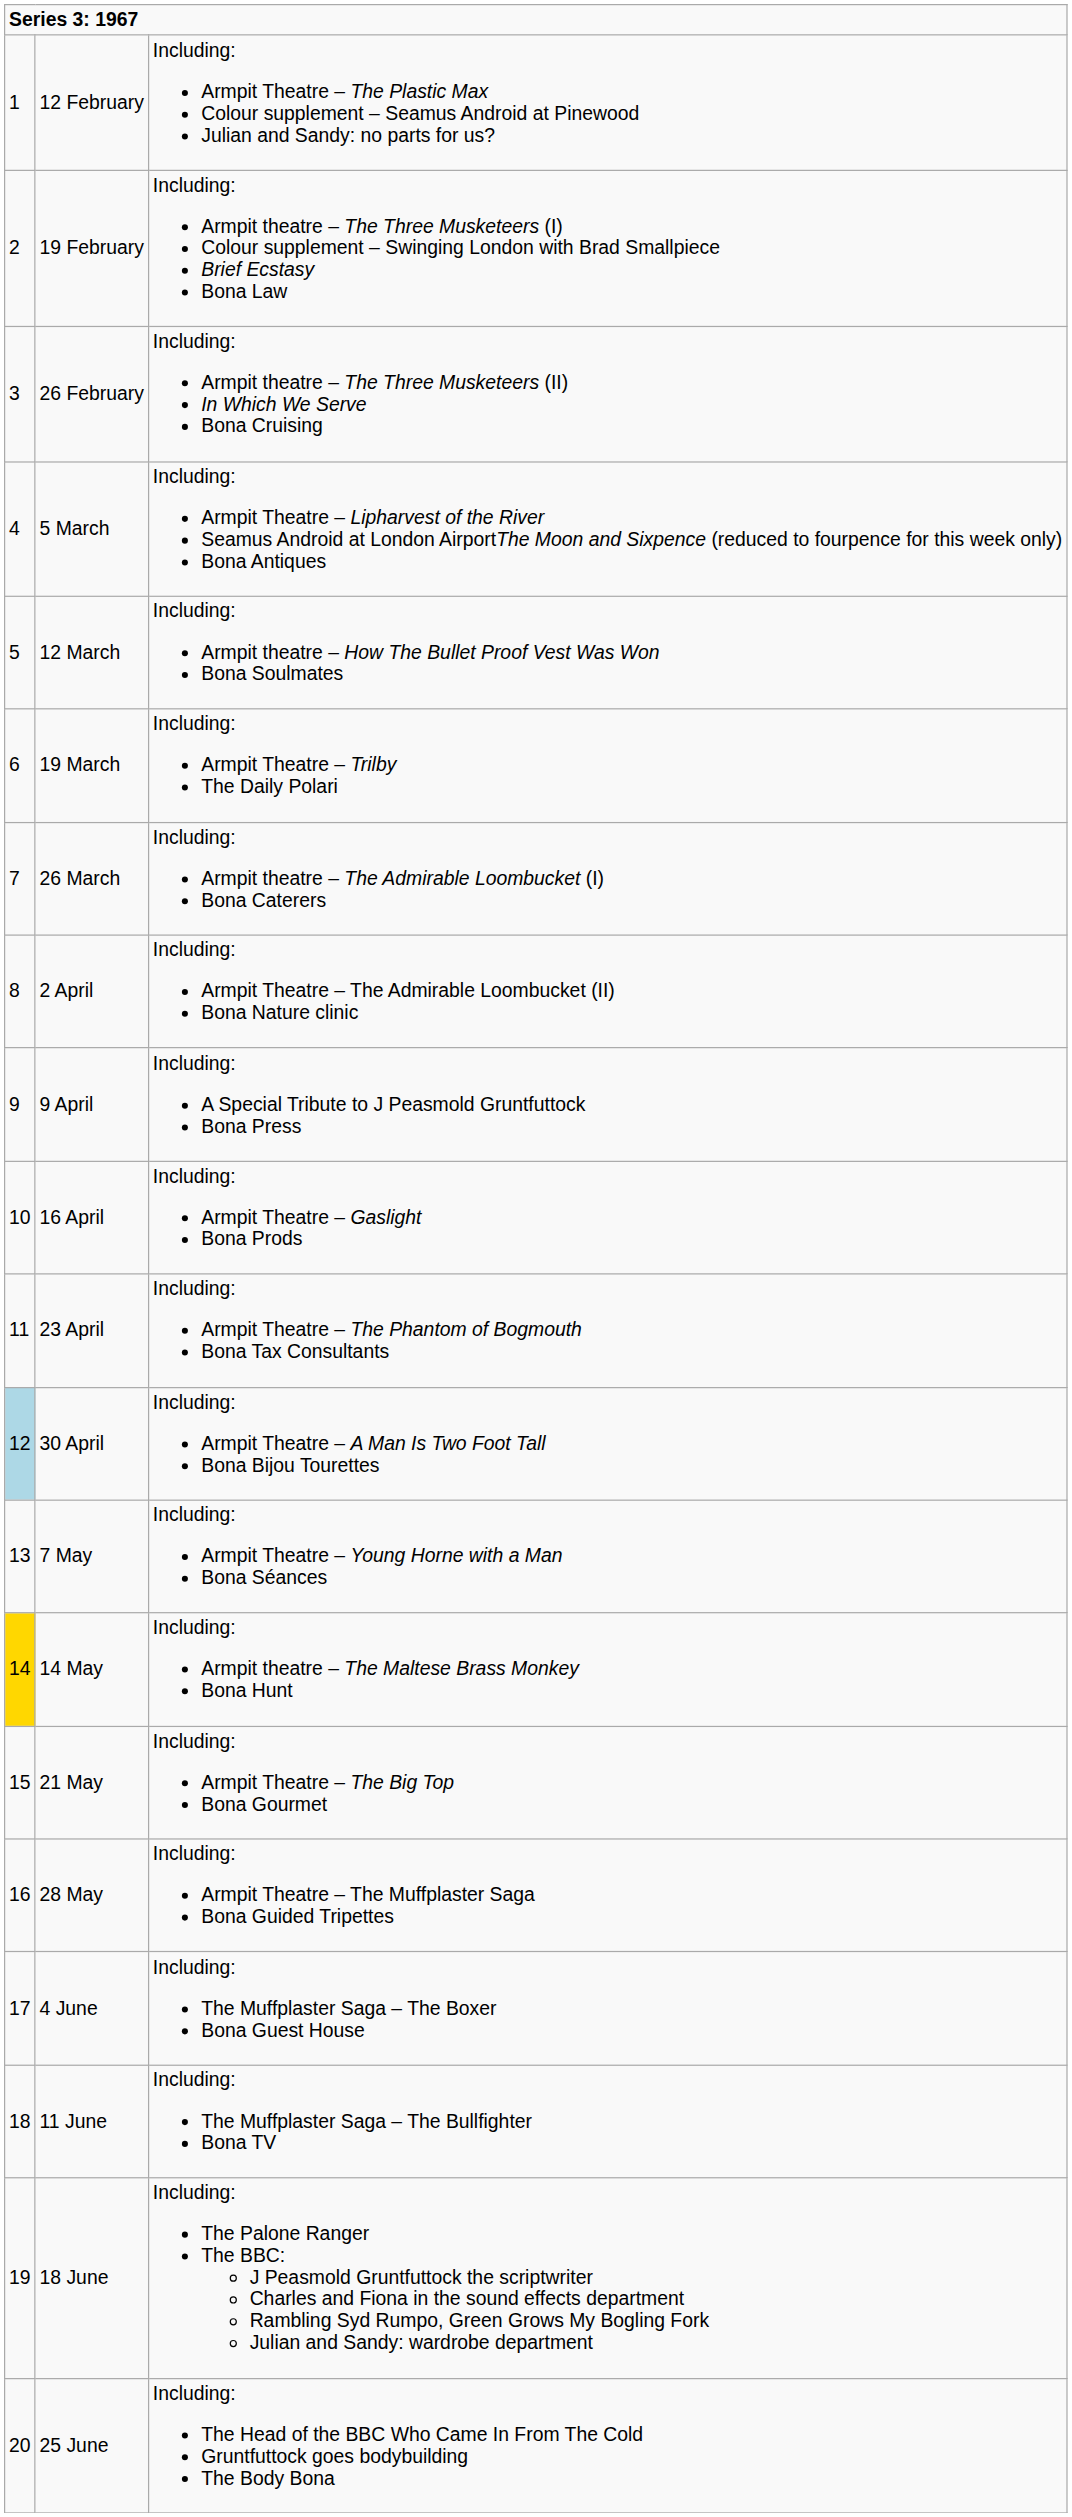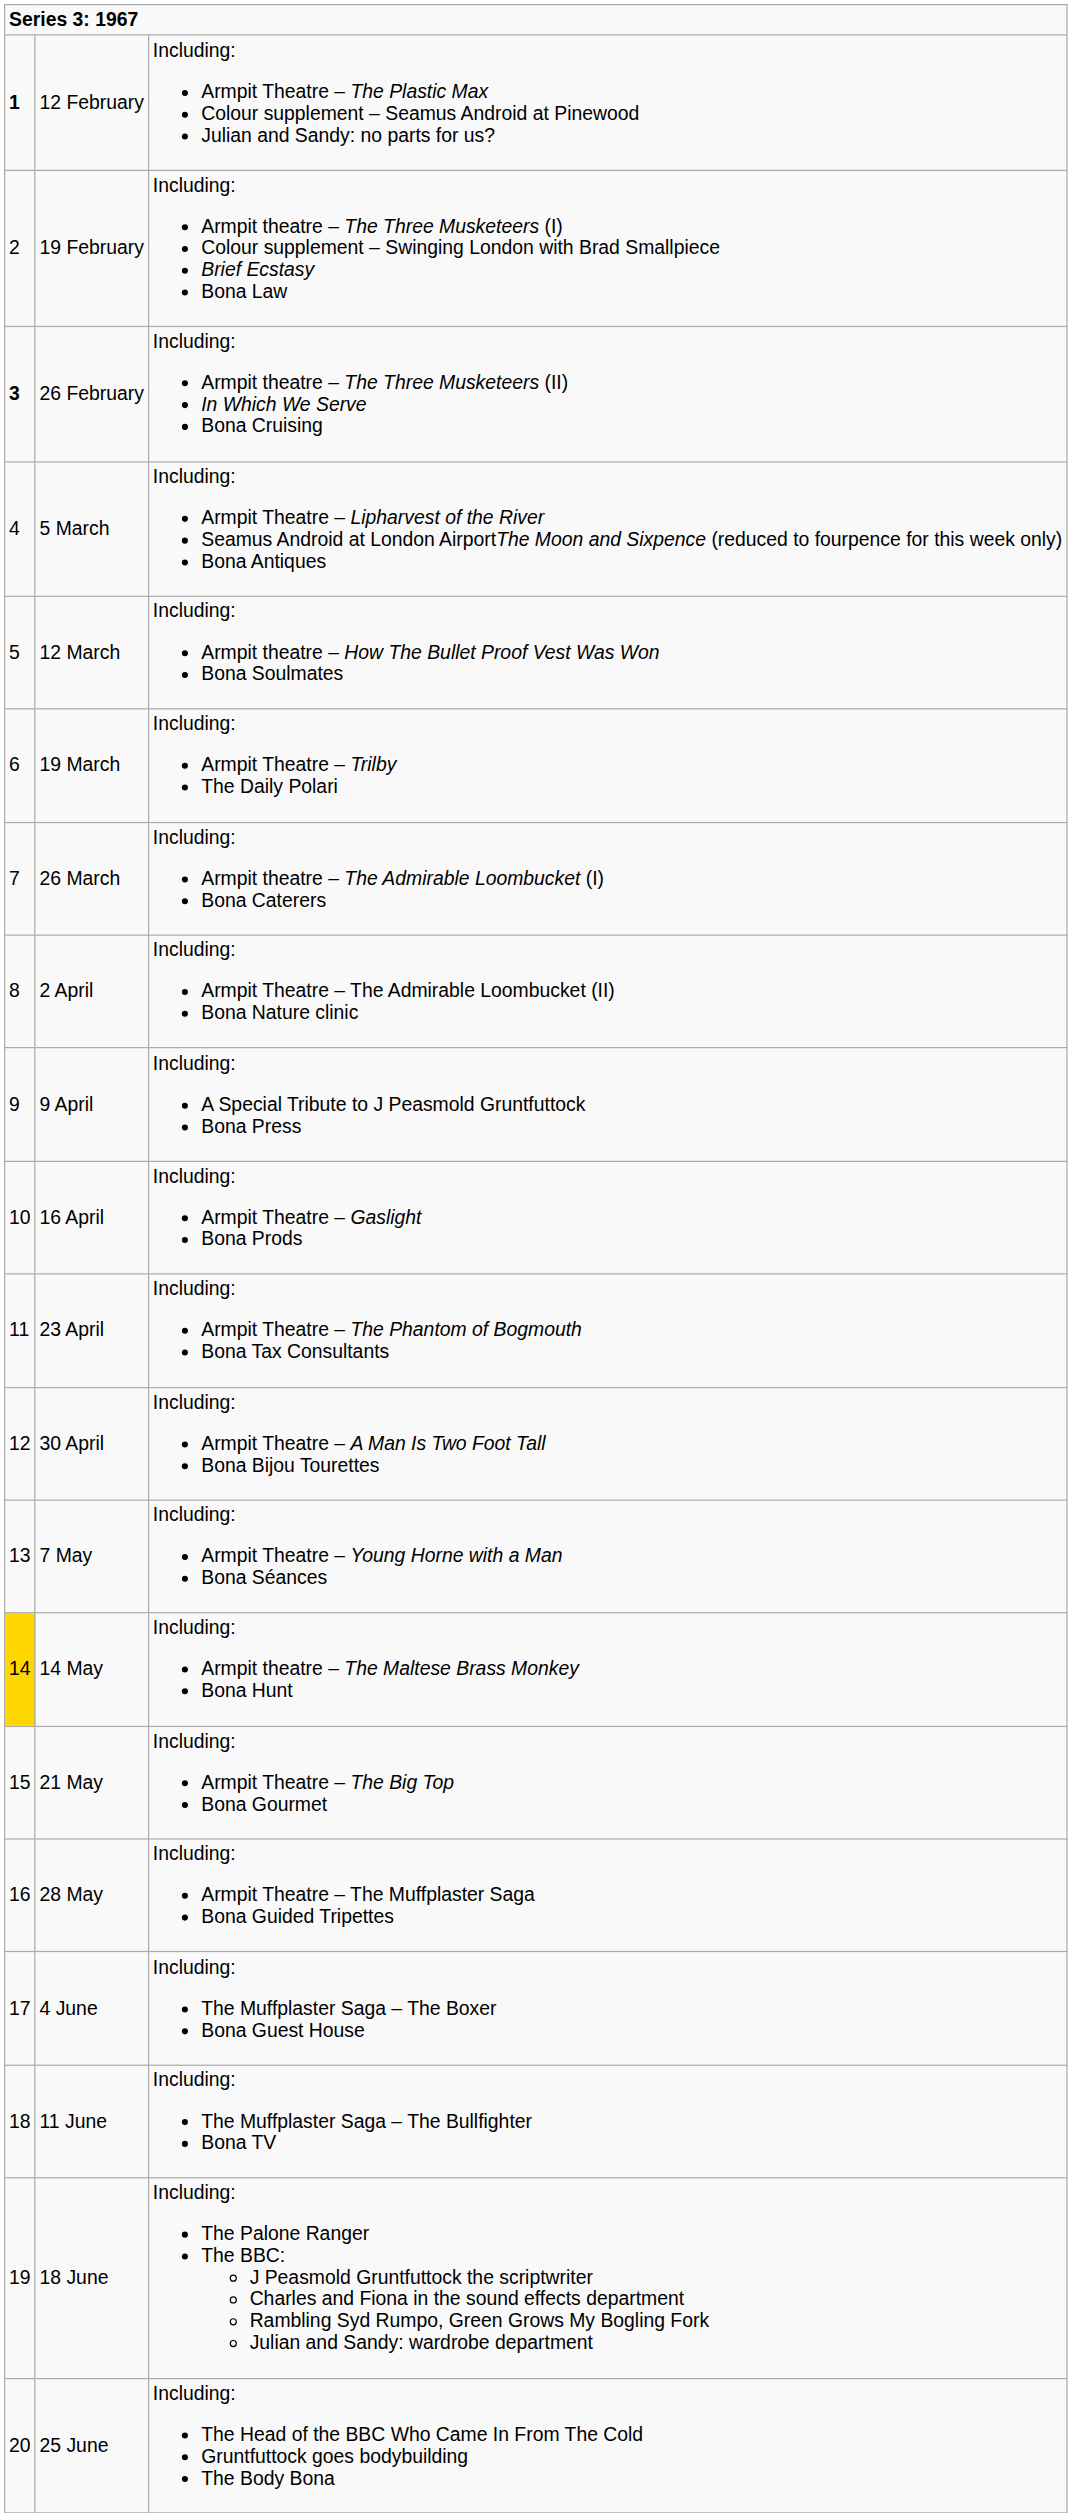12 February | column 1: normal -> bold
26 February | column 1: normal -> bold
30 April | column 1: lightblue background -> no background
